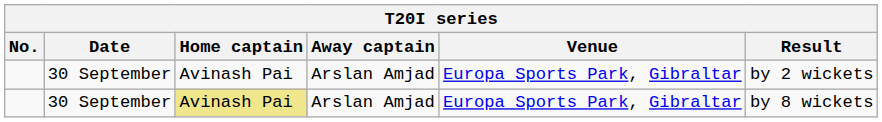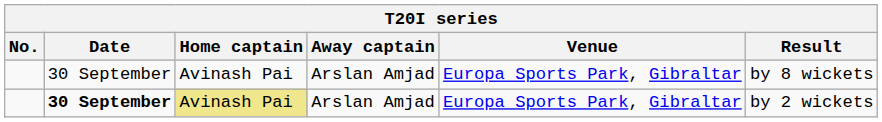row 3 | Result: by 2 wickets -> by 8 wickets
row 4 | Date: normal -> bold
row 4 | Result: by 8 wickets -> by 2 wickets
